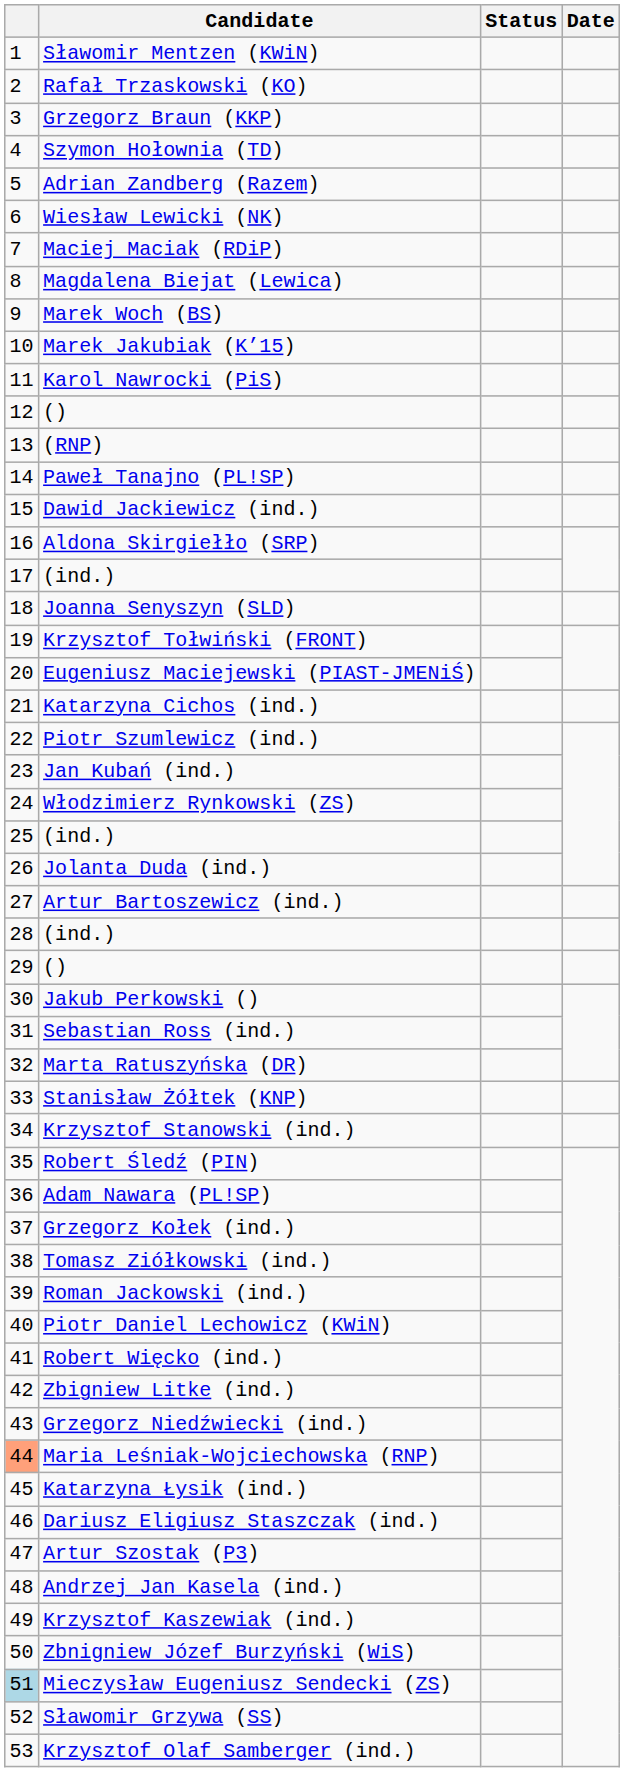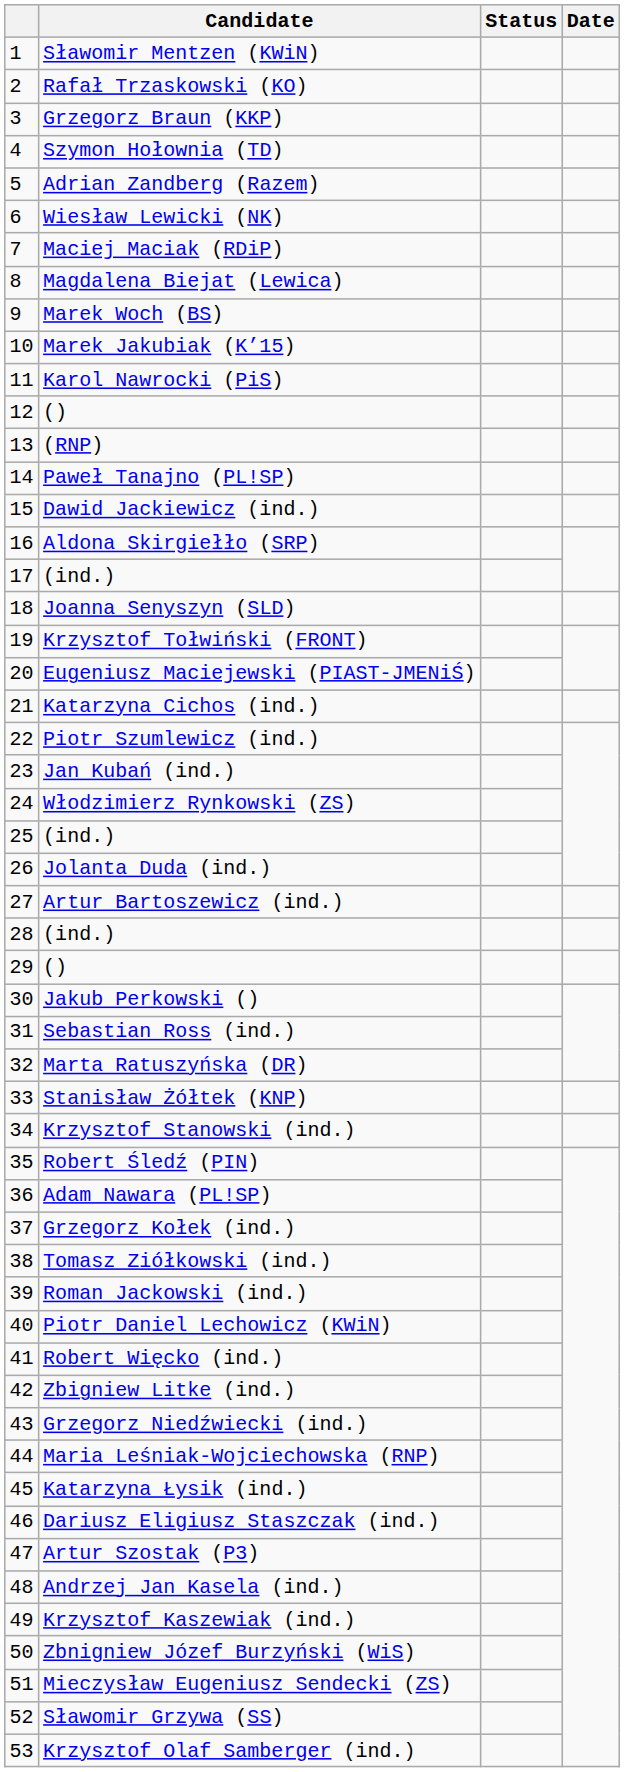Maria Leśniak-Wojciechowska (RNP) | column 1: lightsalmon background -> no background
Mieczysław Eugeniusz Sendecki (ZS) | column 1: lightblue background -> no background
